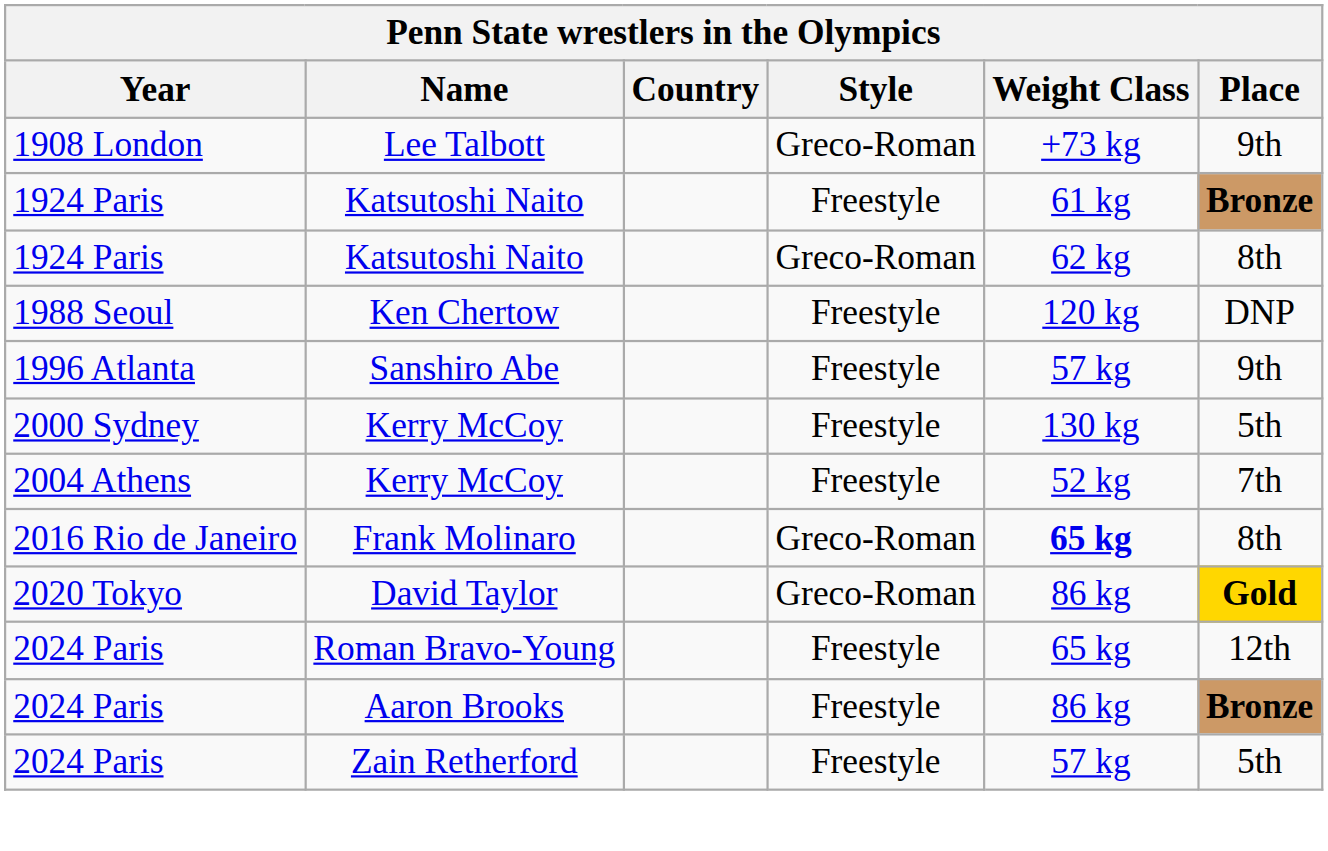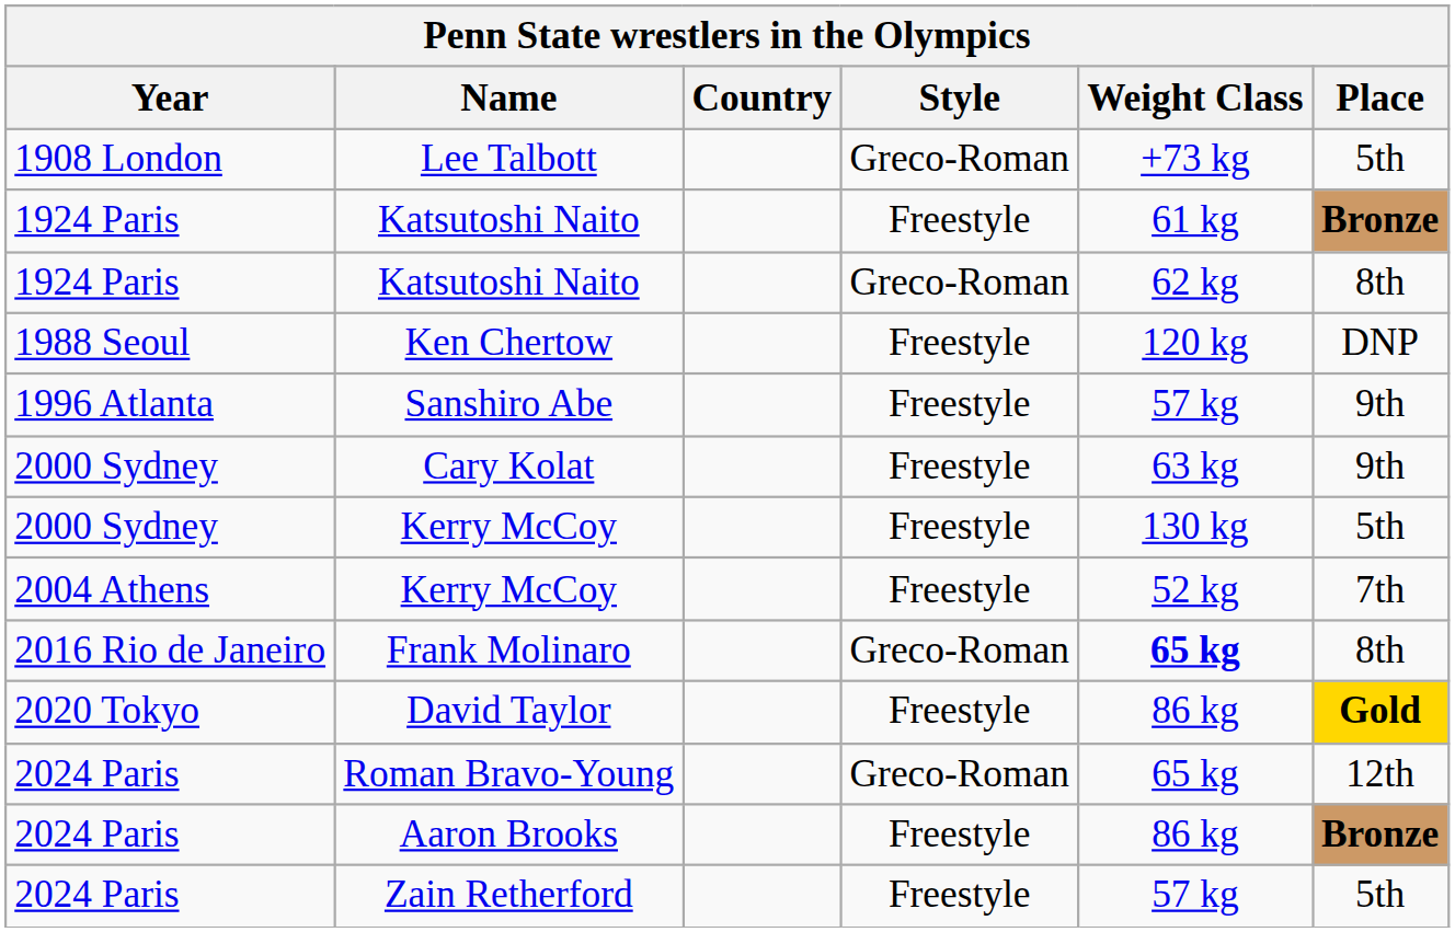Lee Talbott | Place: 9th -> 5th
+ row: 2000 Sydney | Cary Kolat | Freestyle | 63 kg | 9th
David Taylor | Style: Greco-Roman -> Freestyle
Roman Bravo-Young | Style: Freestyle -> Greco-Roman
